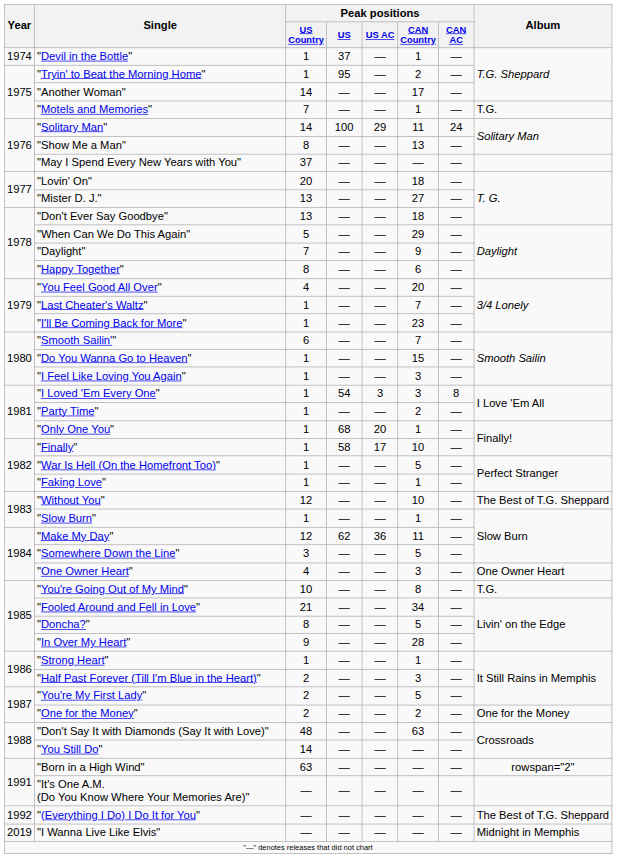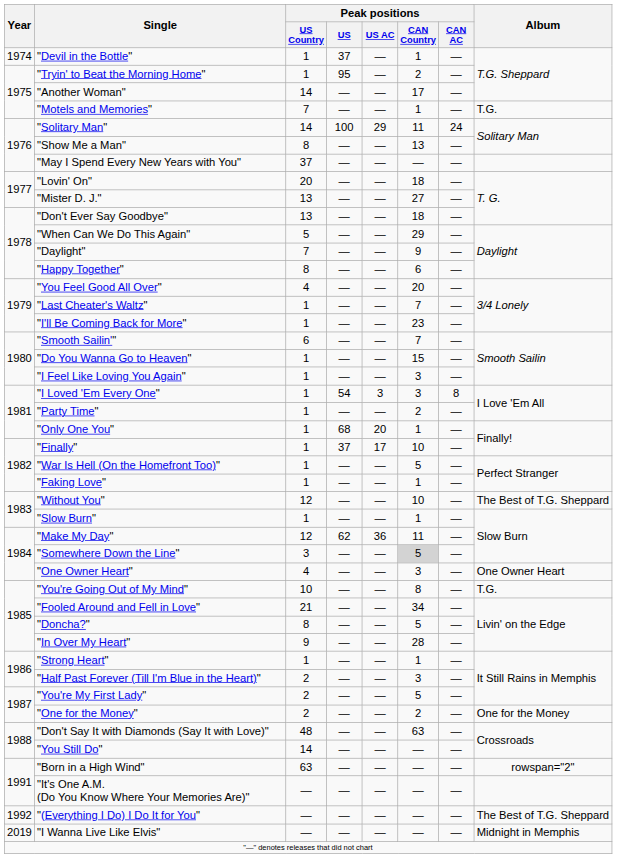"Finally" | Peak positions / US: 58 -> 37
"Somewhere Down the Line" | Peak positions / CAN Country: no background -> lightgrey background
